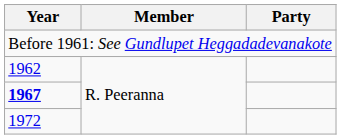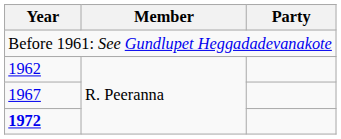1967 | Year: bold -> normal
1972 | Year: normal -> bold
